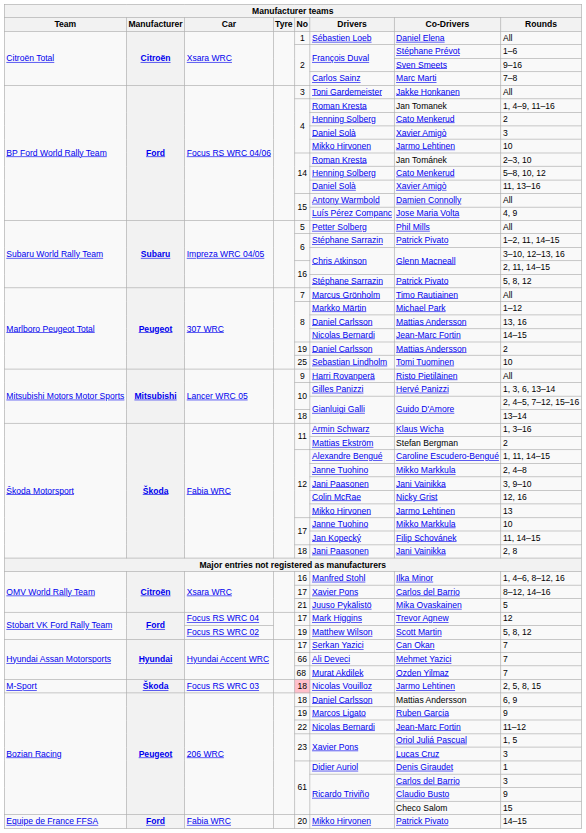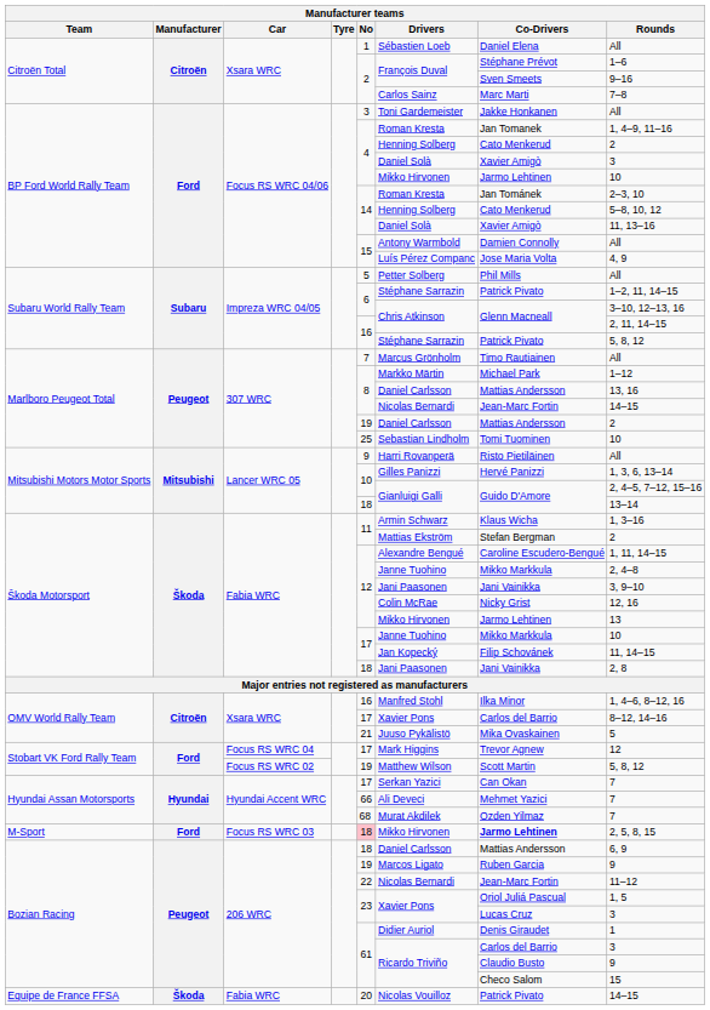M-Sport | Manufacturer: Škoda -> Ford
M-Sport | Drivers: Nicolas Vouilloz -> Mikko Hirvonen
M-Sport | Co-Drivers: normal -> bold
Equipe de France FFSA | Manufacturer: Ford -> Škoda
Equipe de France FFSA | Drivers: Mikko Hirvonen -> Nicolas Vouilloz
